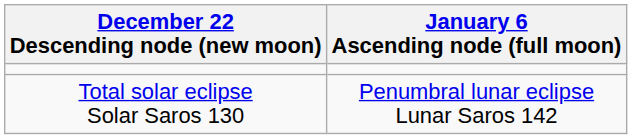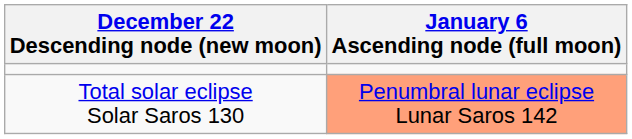row 3 | January 6 Ascending node (full moon): no background -> lightsalmon background
